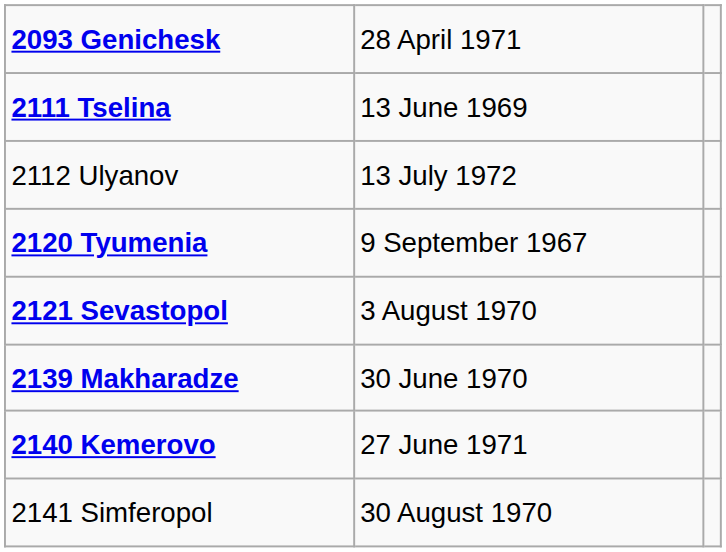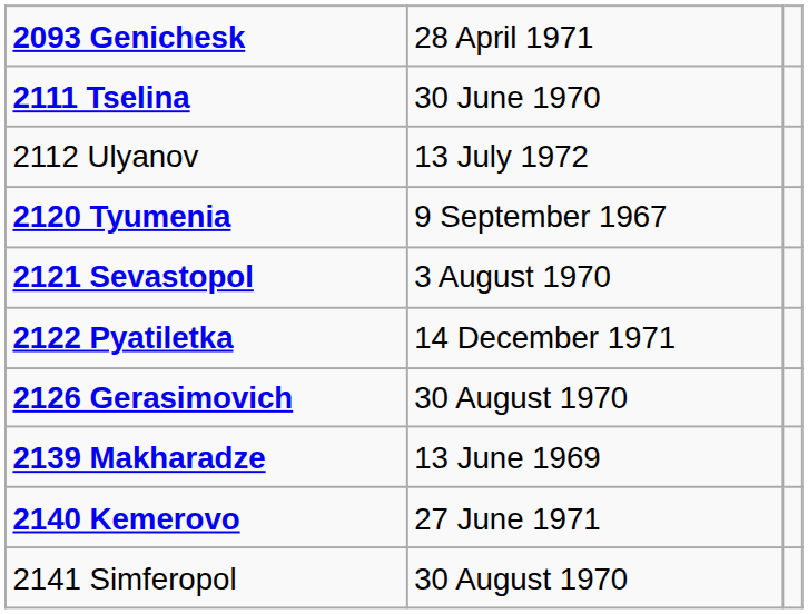2111 Tselina | column 2: 13 June 1969 -> 30 June 1970
+ row: 2122 Pyatiletka | 14 December 1971
+ row: 2126 Gerasimovich | 30 August 1970
2139 Makharadze | column 2: 30 June 1970 -> 13 June 1969
